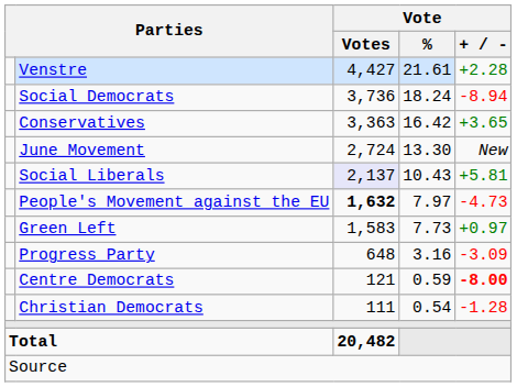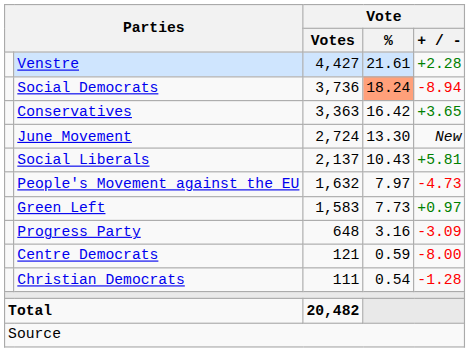Social Democrats | Vote / %: no background -> lightsalmon background
Social Liberals | Vote / Votes: lavender background -> no background
People's Movement against the EU | Vote / Votes: bold -> normal
Centre Democrats | Vote / + / -: bold -> normal
